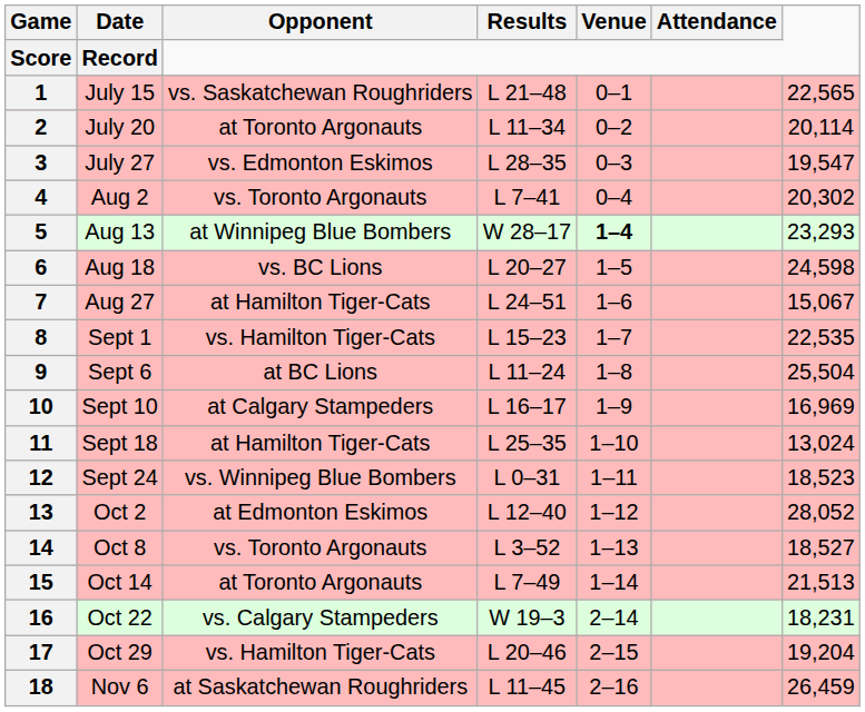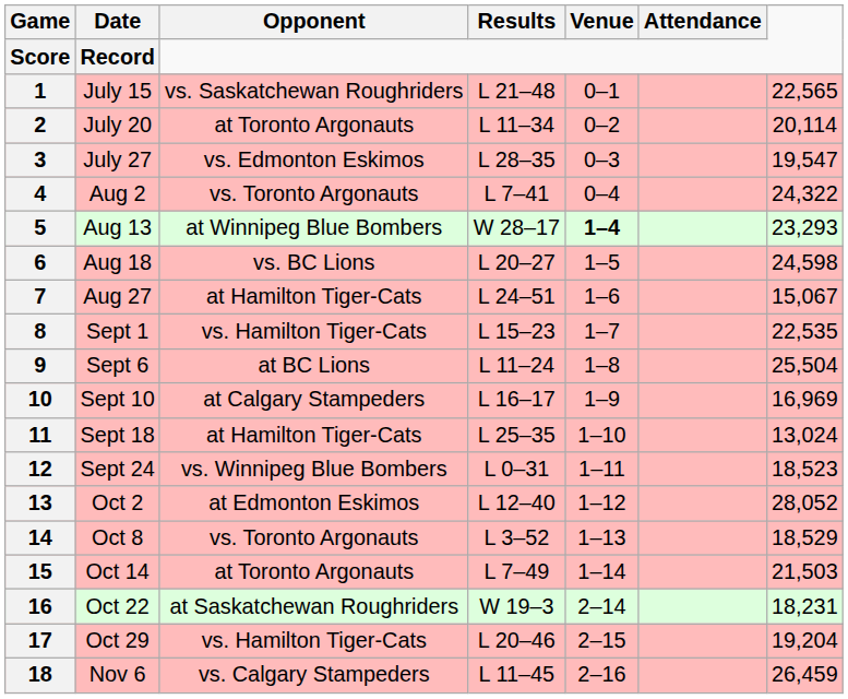4 | column 7: 20,302 -> 24,322
14 | column 7: 18,527 -> 18,529
15 | column 7: 21,513 -> 21,503
16 | Opponent: vs. Calgary Stampeders -> at Saskatchewan Roughriders
18 | Opponent: at Saskatchewan Roughriders -> vs. Calgary Stampeders
